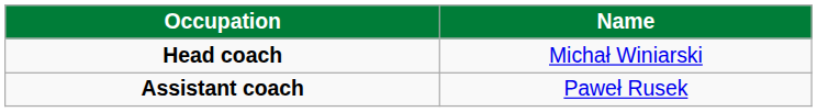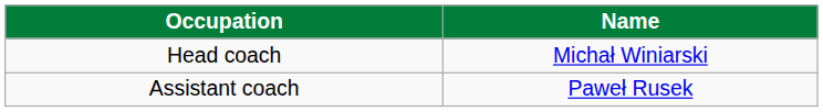Head coach | Occupation: bold -> normal
Assistant coach | Occupation: bold -> normal
